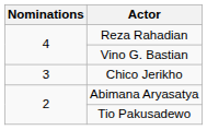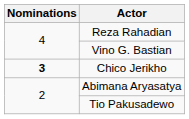Chico Jerikho | Nominations: normal -> bold
